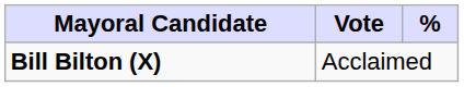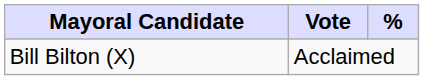Bill Bilton (X) | Mayoral Candidate: bold -> normal
